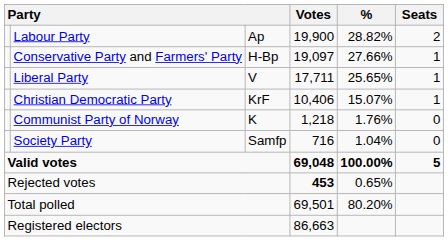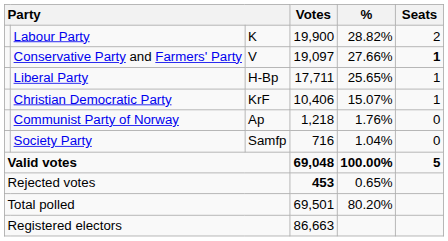Labour Party | column 3: Ap -> K
Conservative Party and Farmers' Party | column 3: H-Bp -> V
Conservative Party and Farmers' Party | Seats: normal -> bold
Liberal Party | column 3: V -> H-Bp
Communist Party of Norway | column 3: K -> Ap
